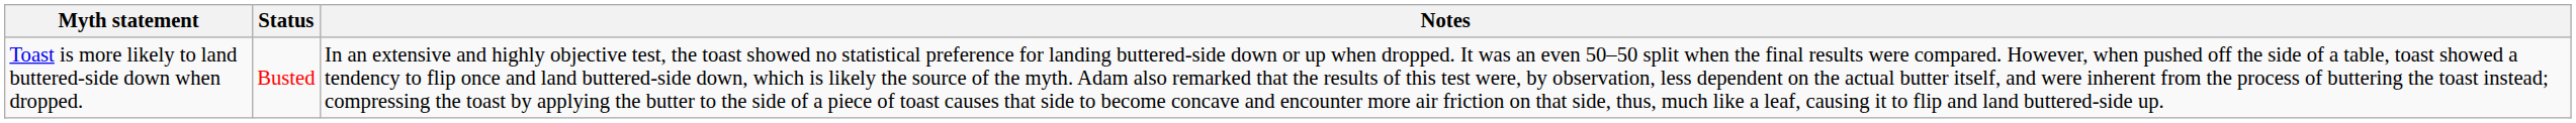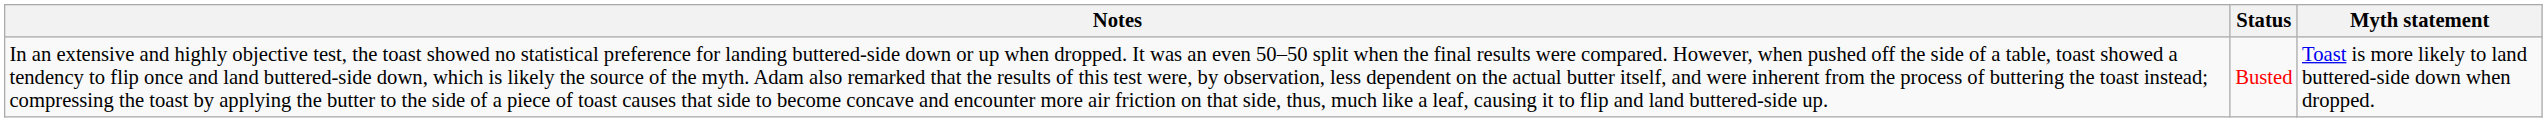columns swapped: Myth statement <-> Notes
